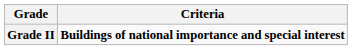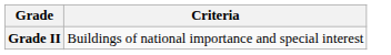Grade II | Criteria: bold -> normal
